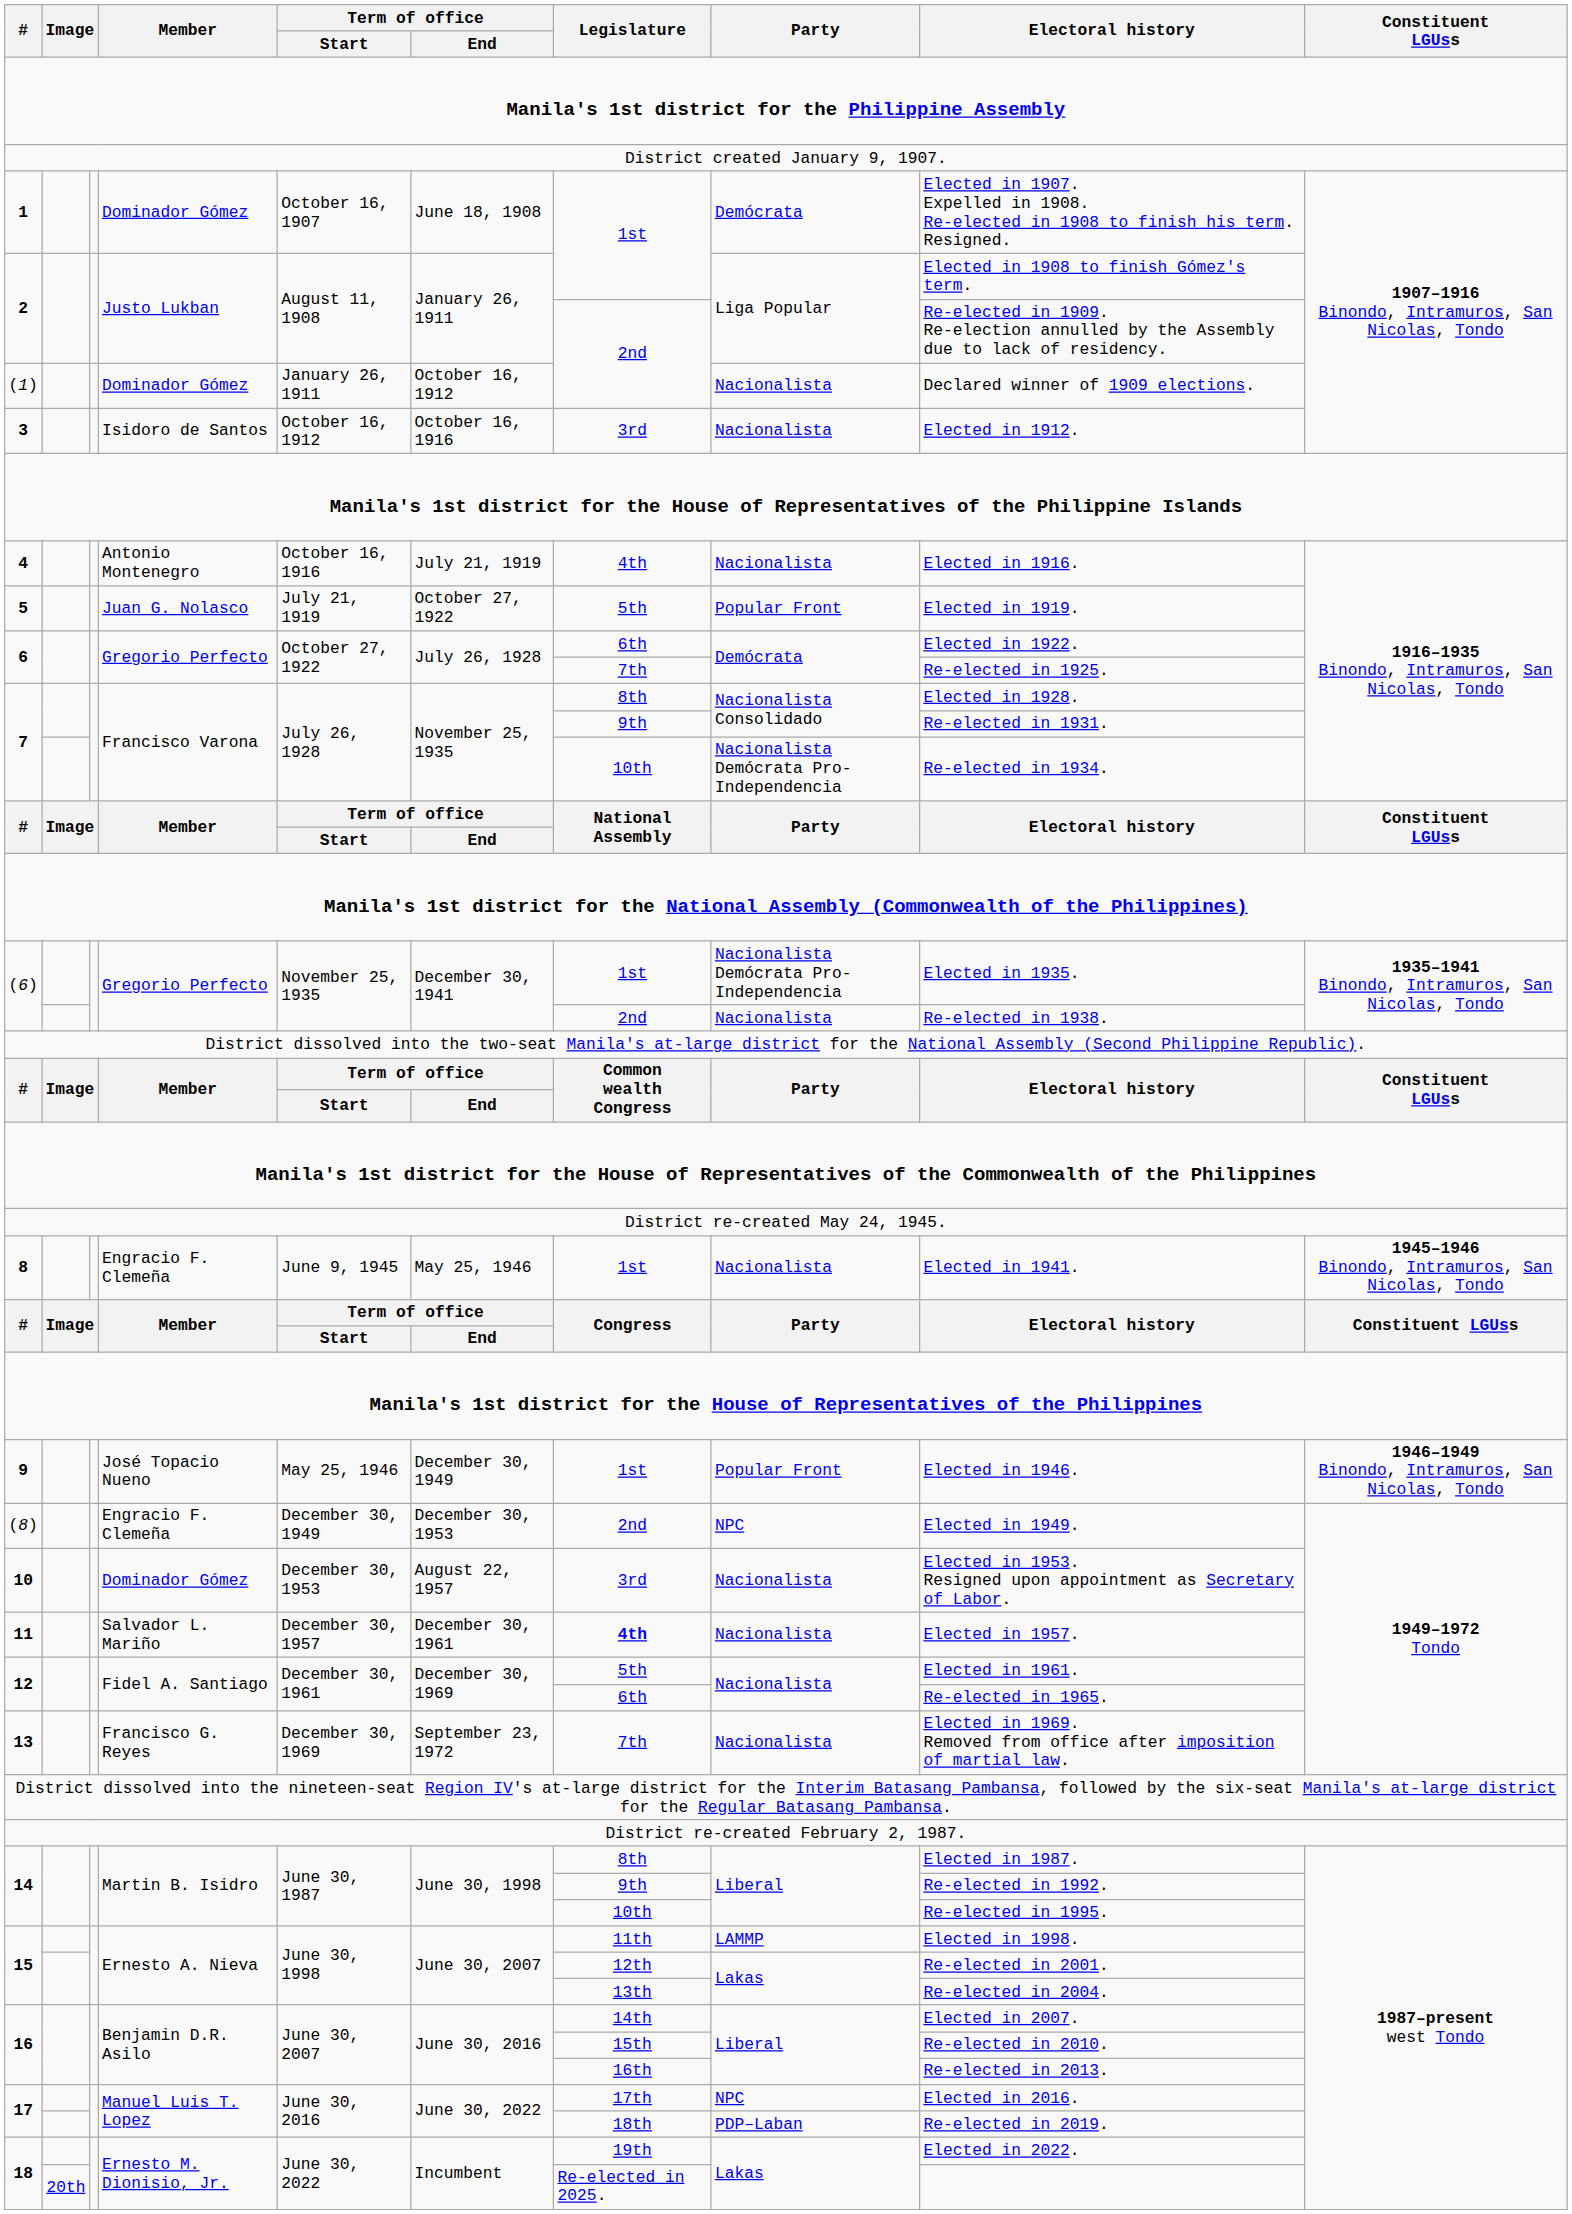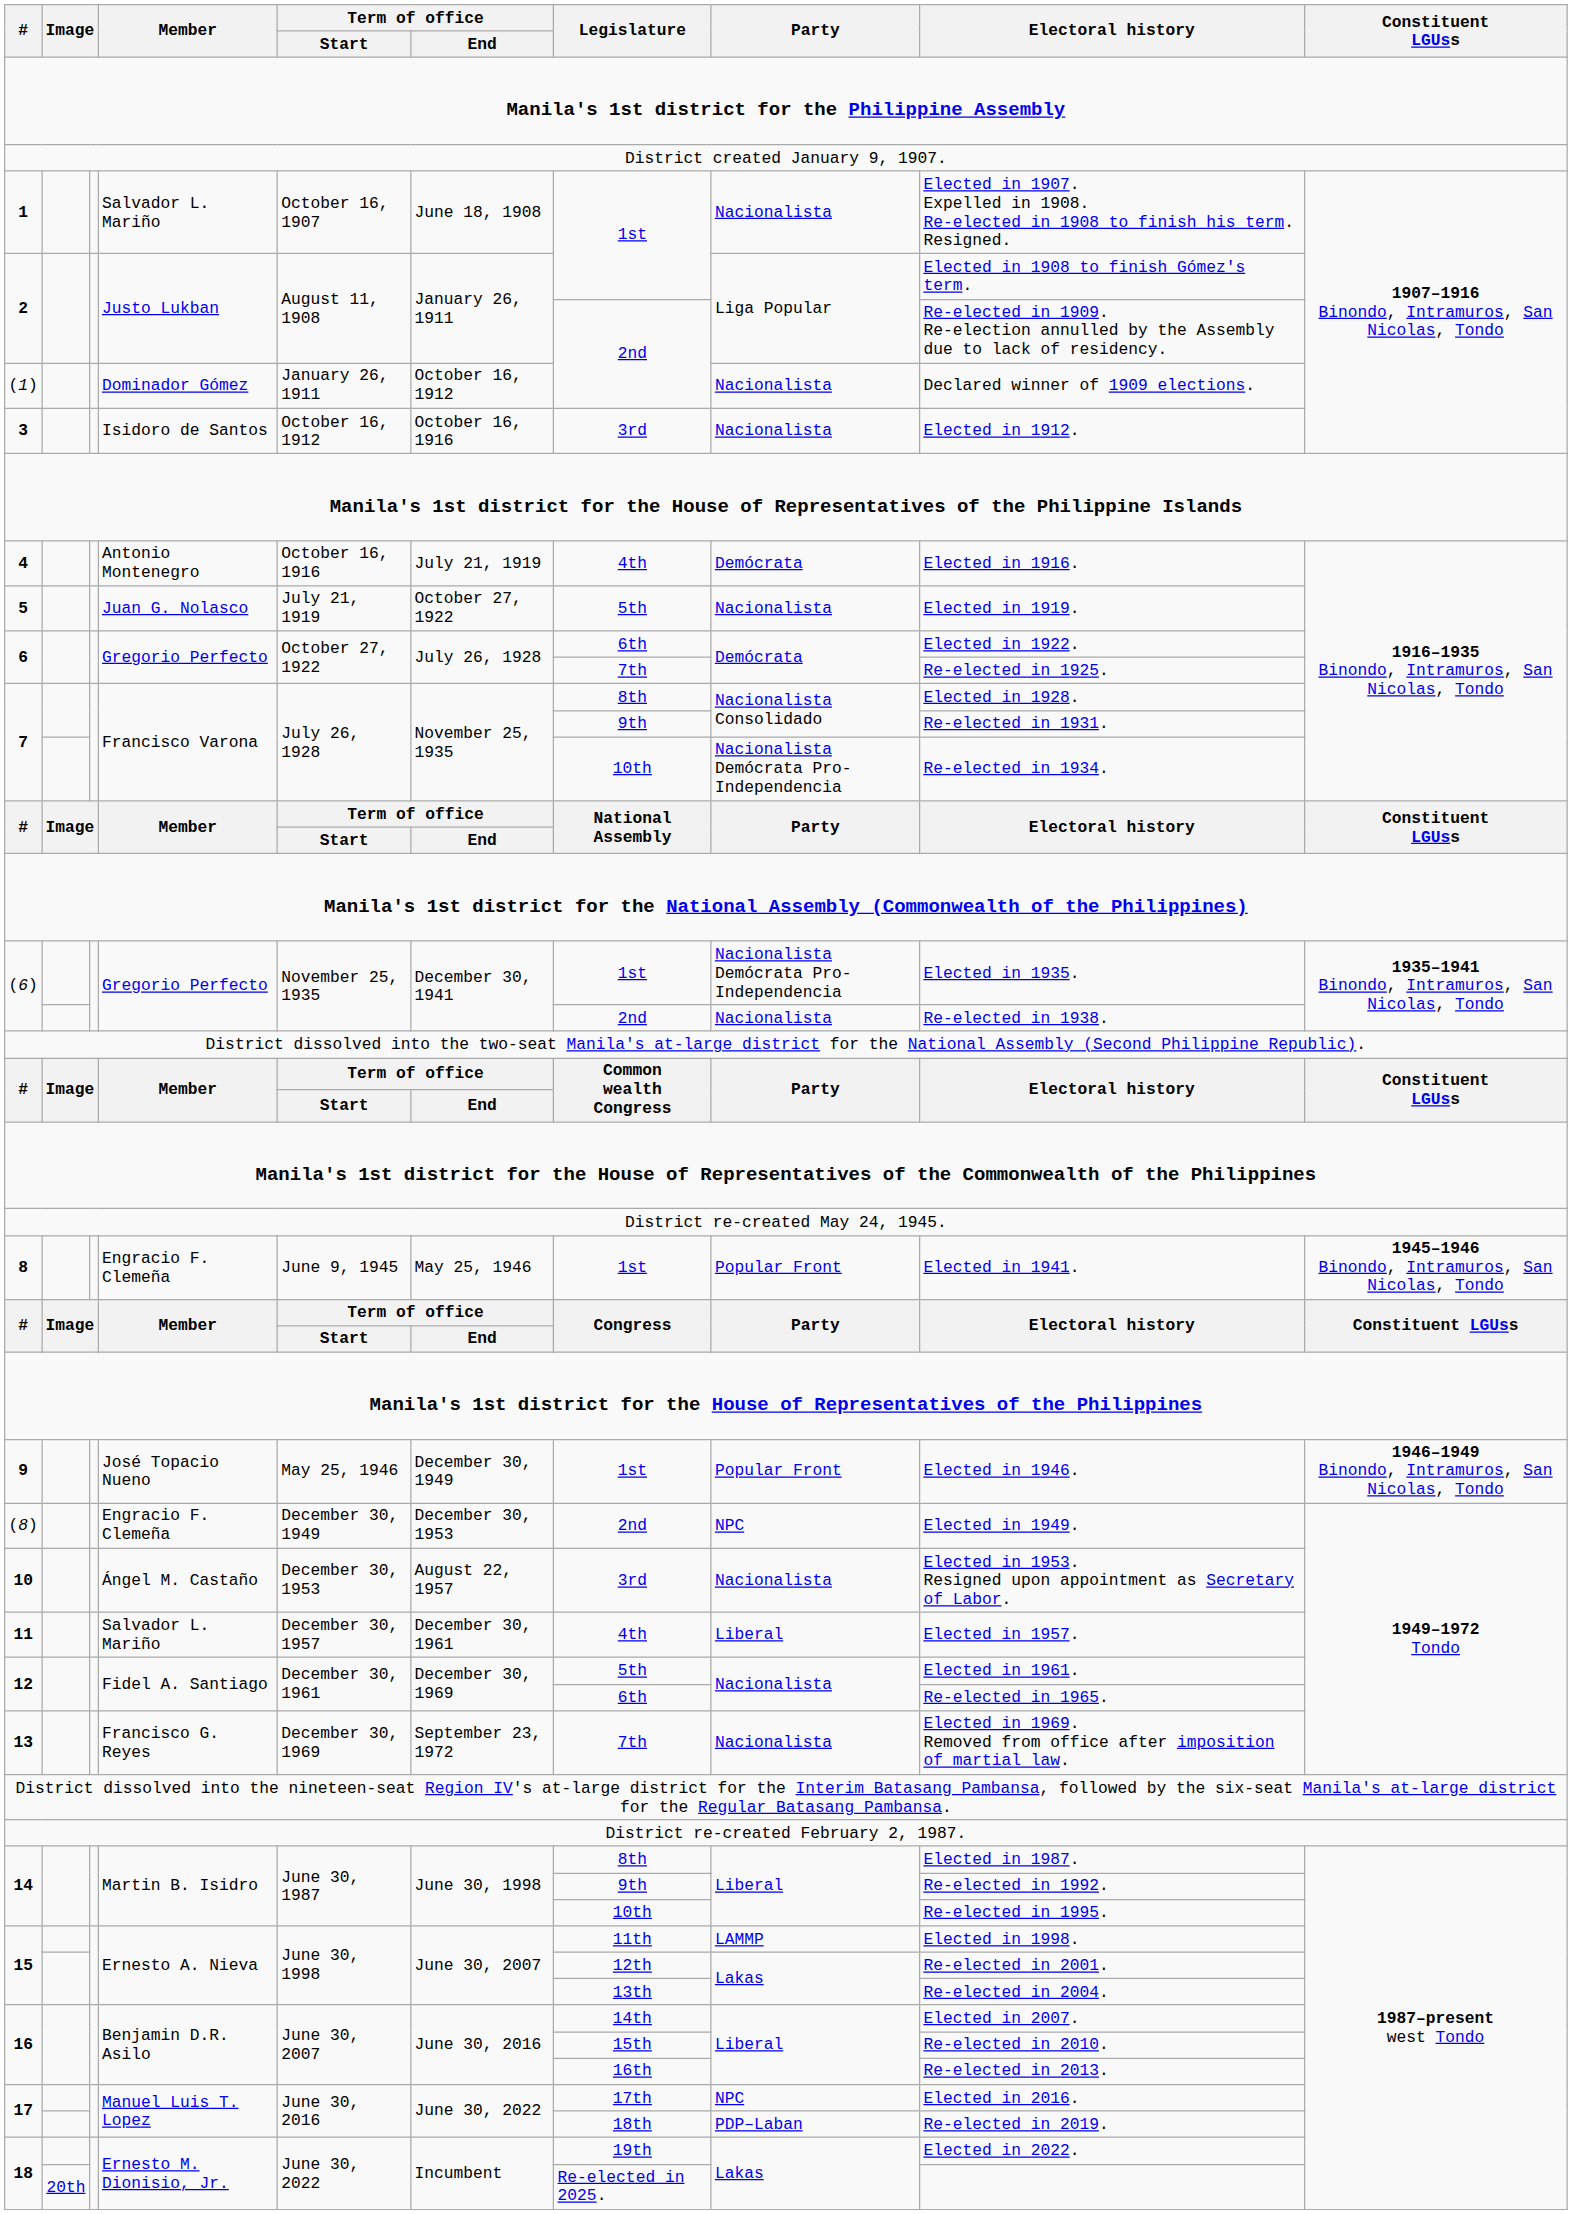1 | Member: Dominador Gómez -> Salvador L. Mariño
1 | Party: Demócrata -> Nacionalista
4 | Party: Nacionalista -> Demócrata
5 | Party: Popular Front -> Nacionalista
8 | Party: Nacionalista -> Popular Front
10 | Member: Dominador Gómez -> Ángel M. Castaño
11 | Legislature: bold -> normal
11 | Party: Nacionalista -> Liberal
